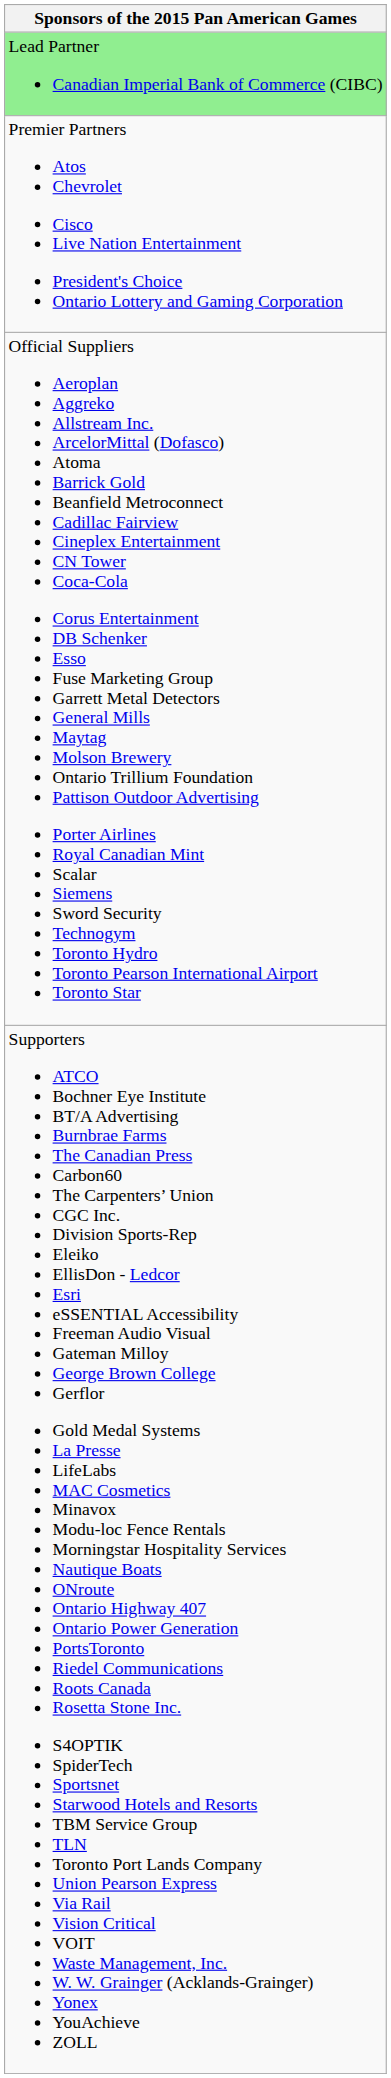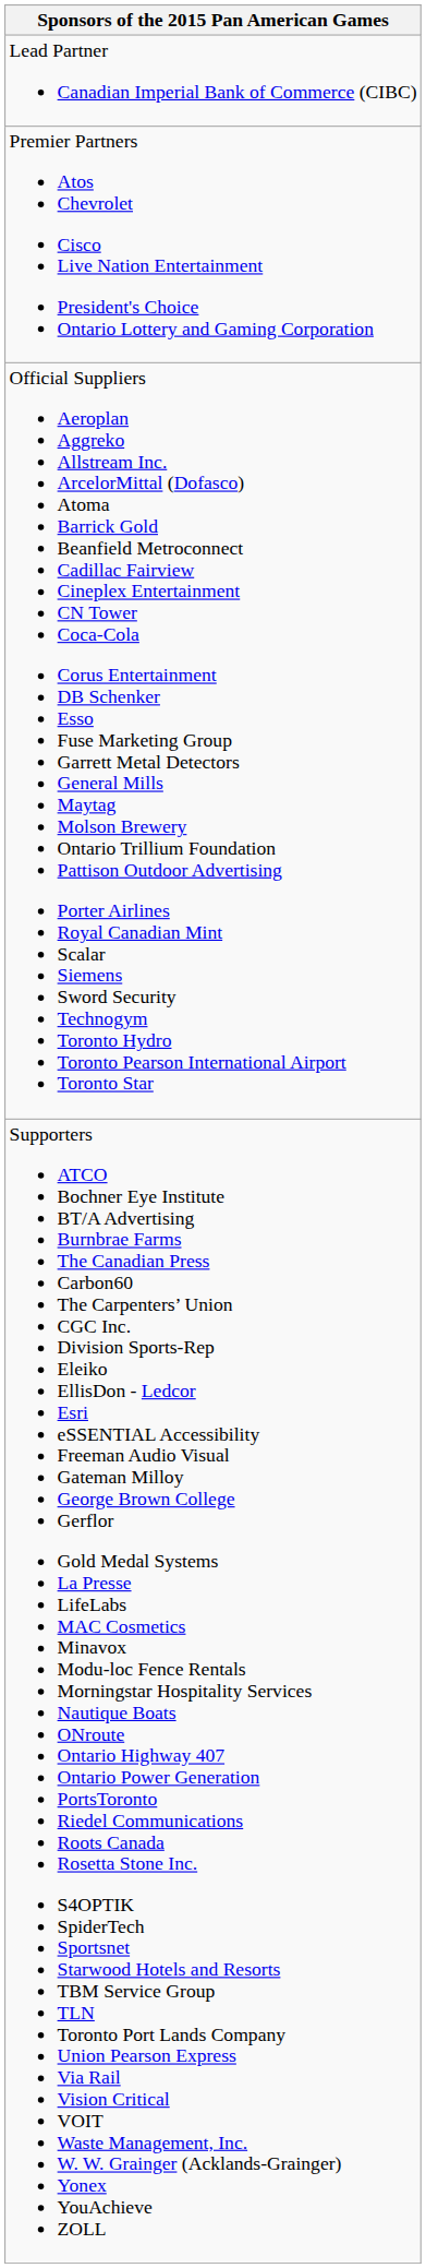row 2 | column 1: lightgreen background -> no background
